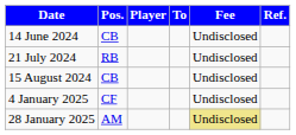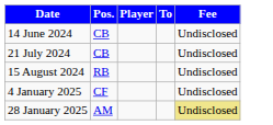- column: Ref.
21 July 2024 | Pos.: RB -> CB
15 August 2024 | Pos.: CB -> RB
